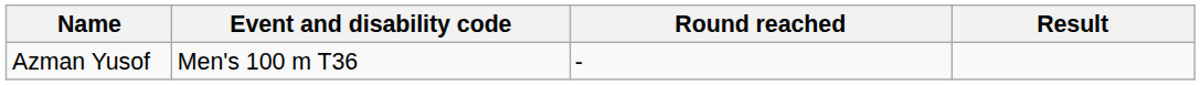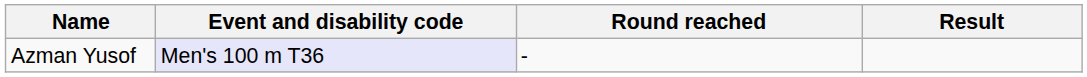Azman Yusof | Event and disability code: no background -> lavender background
